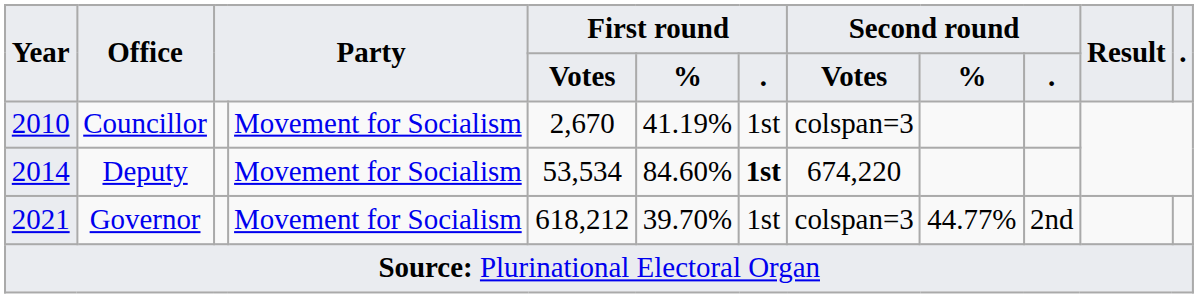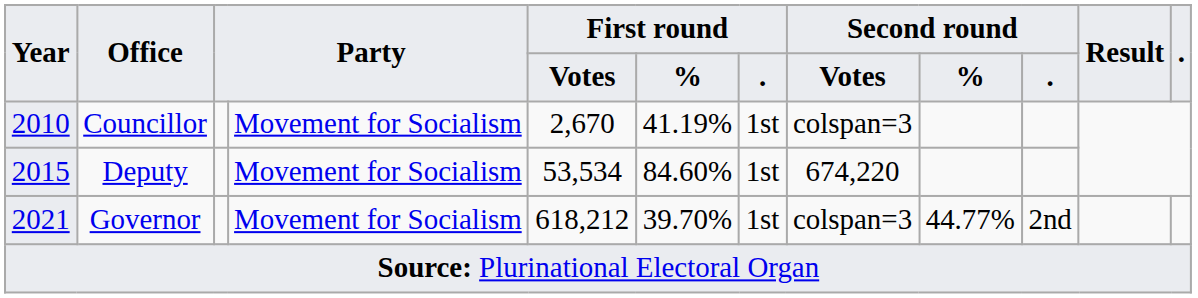Deputy | Year: 2014 -> 2015
Deputy | First round / .: bold -> normal
